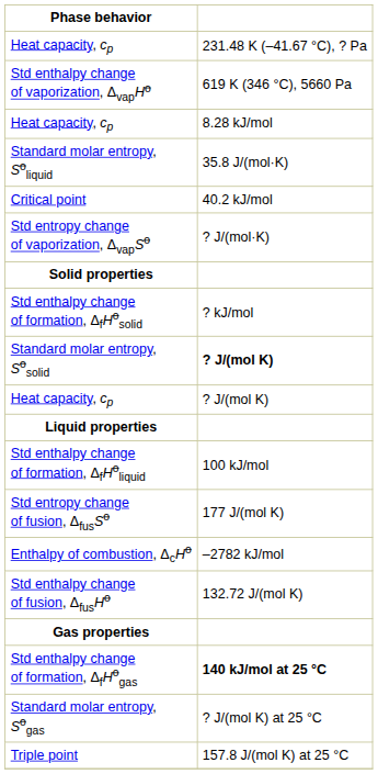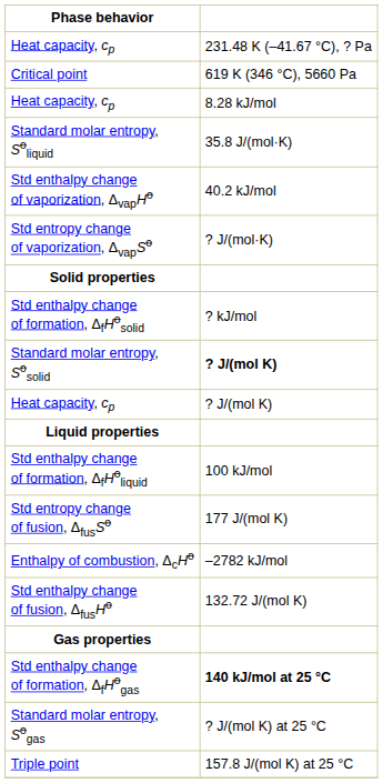row 3 | Phase behavior: Std enthalpy change of vaporization, ΔvapHo -> Critical point
row 6 | Phase behavior: Critical point -> Std enthalpy change of vaporization, ΔvapHo
